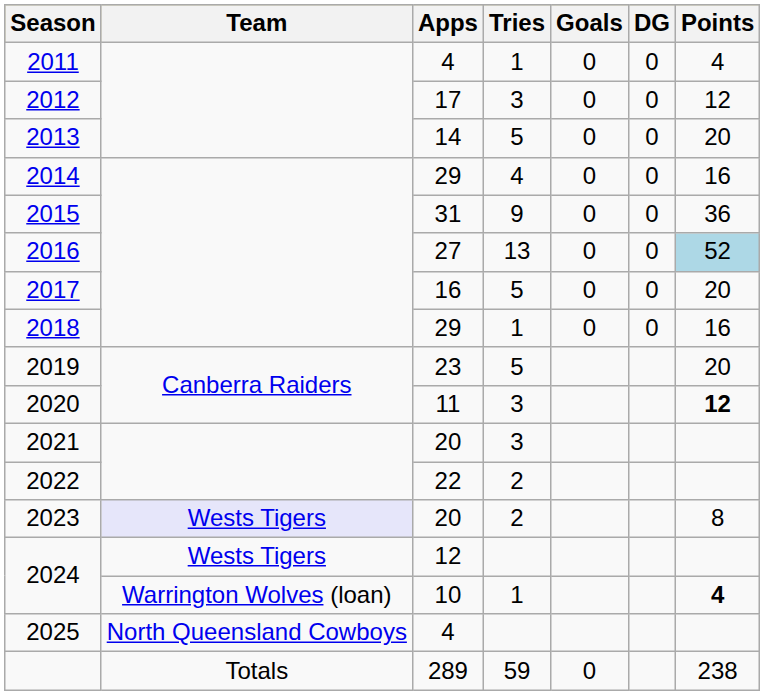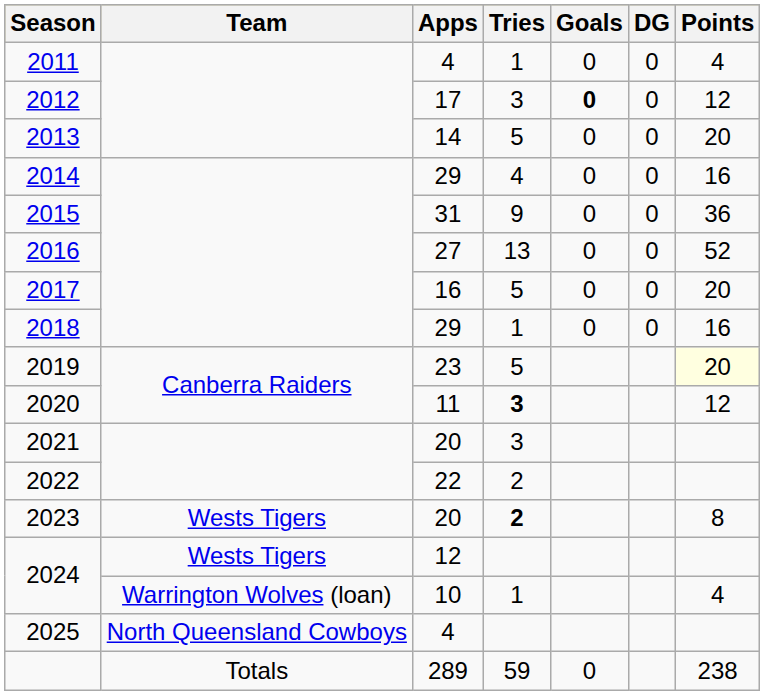2012 | Goals: normal -> bold
2016 | Points: lightblue background -> no background
2019 | Points: no background -> lightyellow background
2020 | Tries: normal -> bold
2020 | Points: bold -> normal
2023 | Team: lavender background -> no background
2023 | Tries: normal -> bold
2024 / 10 | Points: bold -> normal
